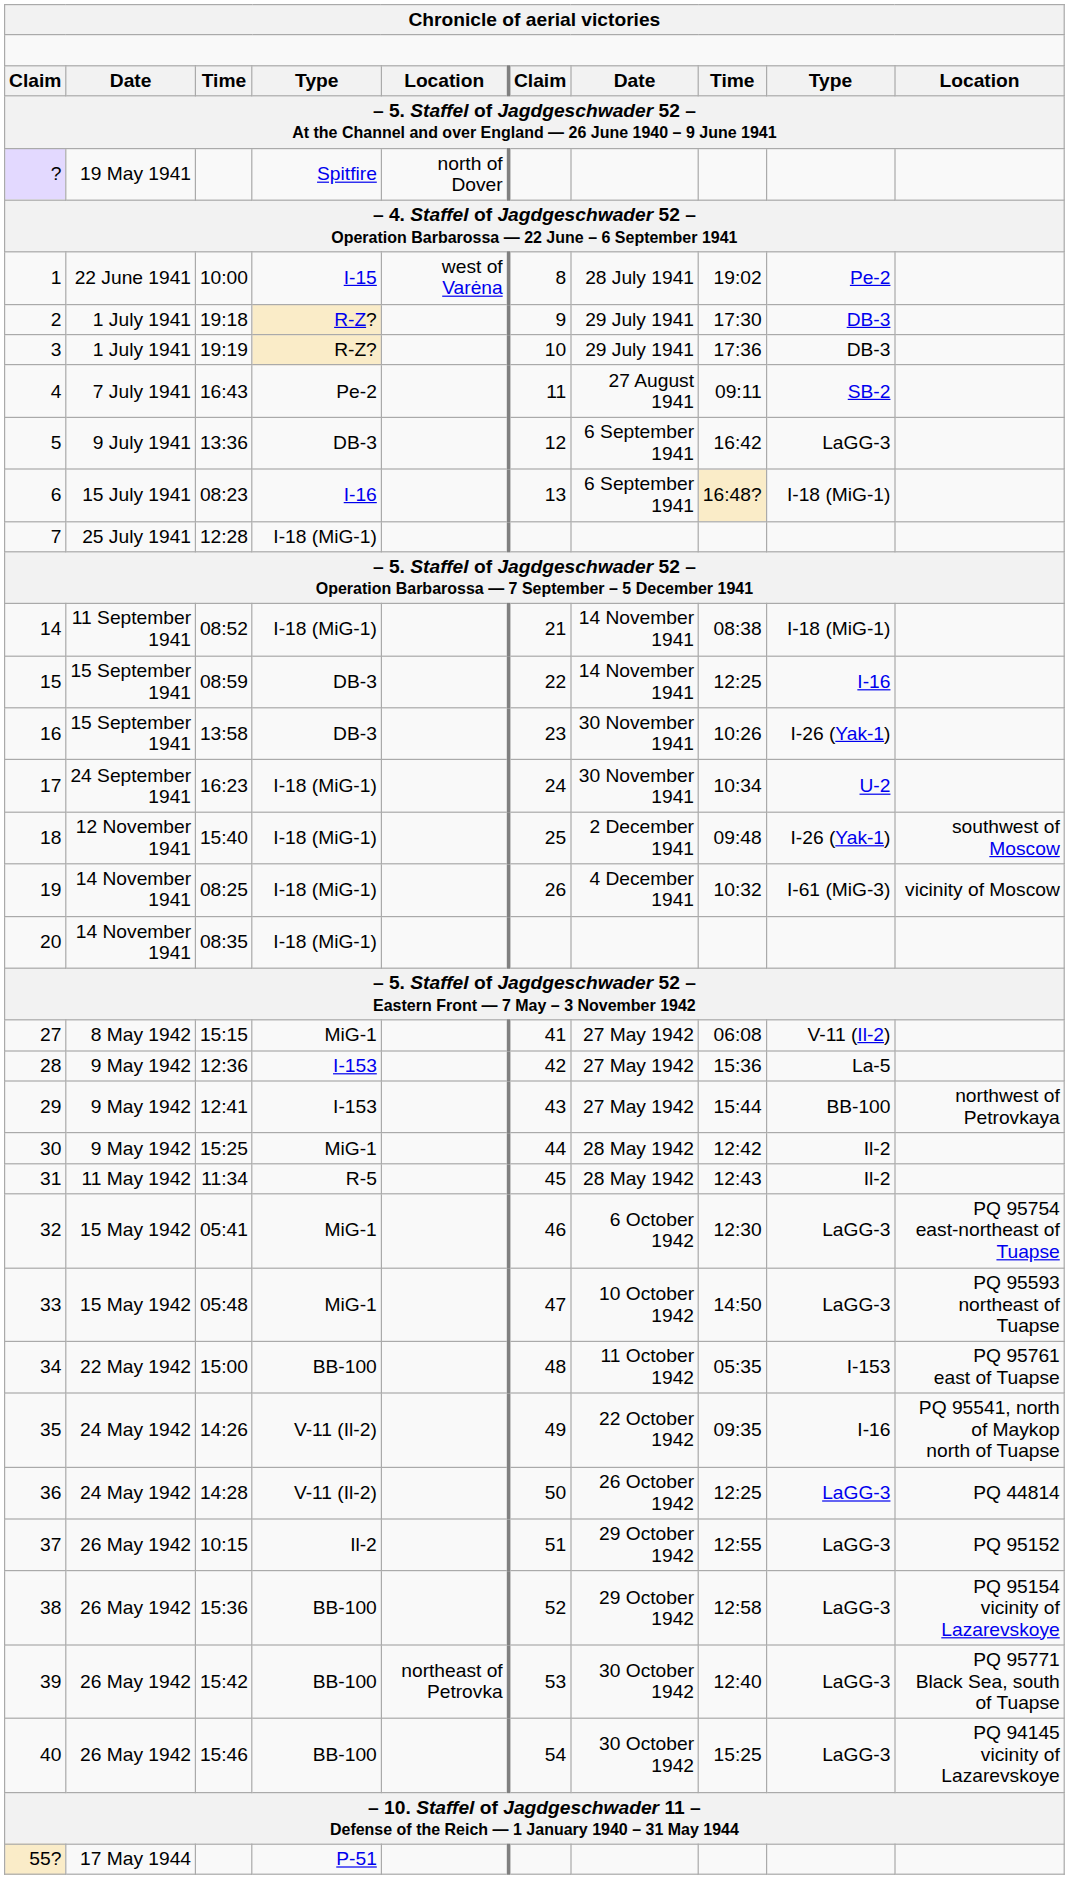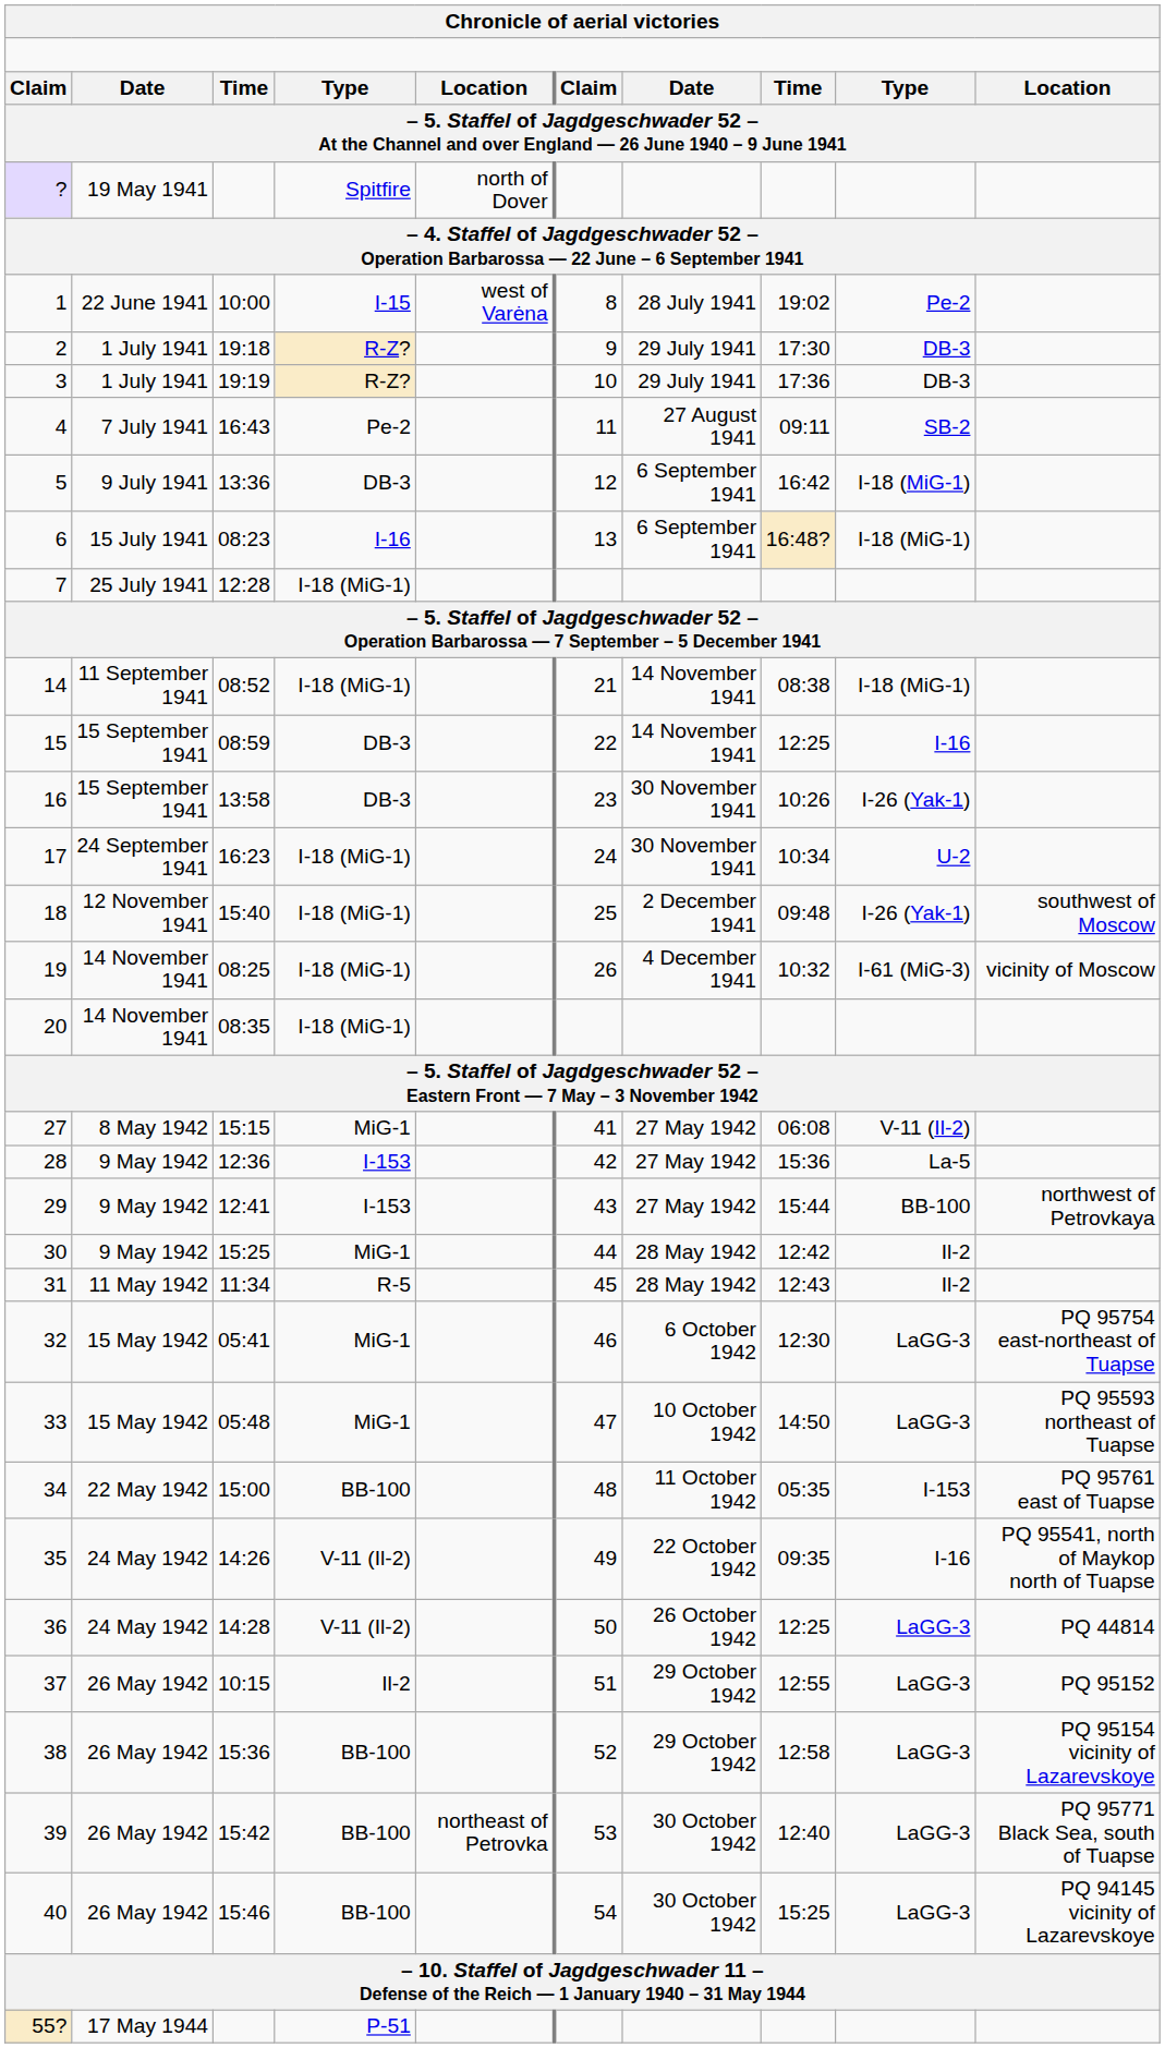5 | column 9: LaGG-3 -> I-18 (MiG-1)
